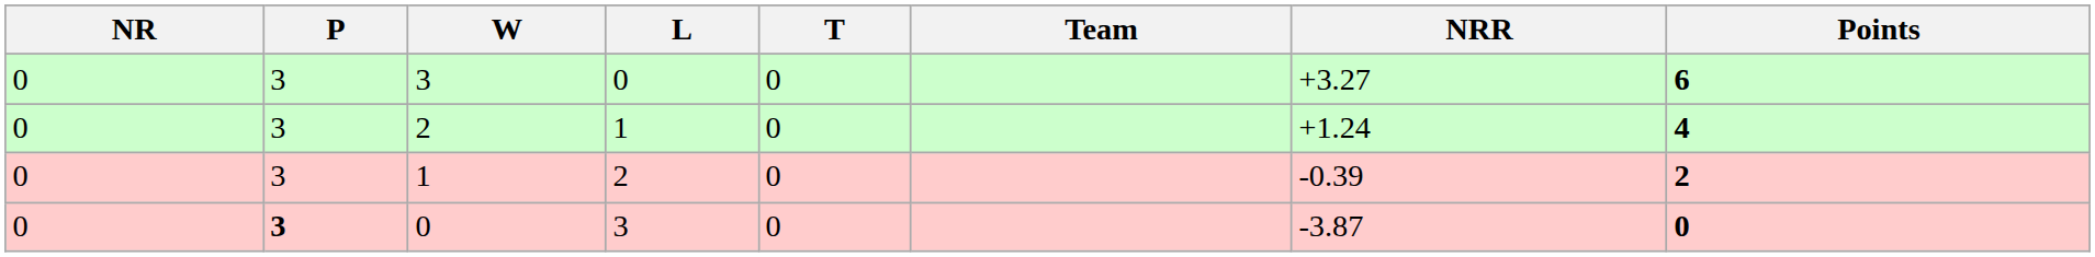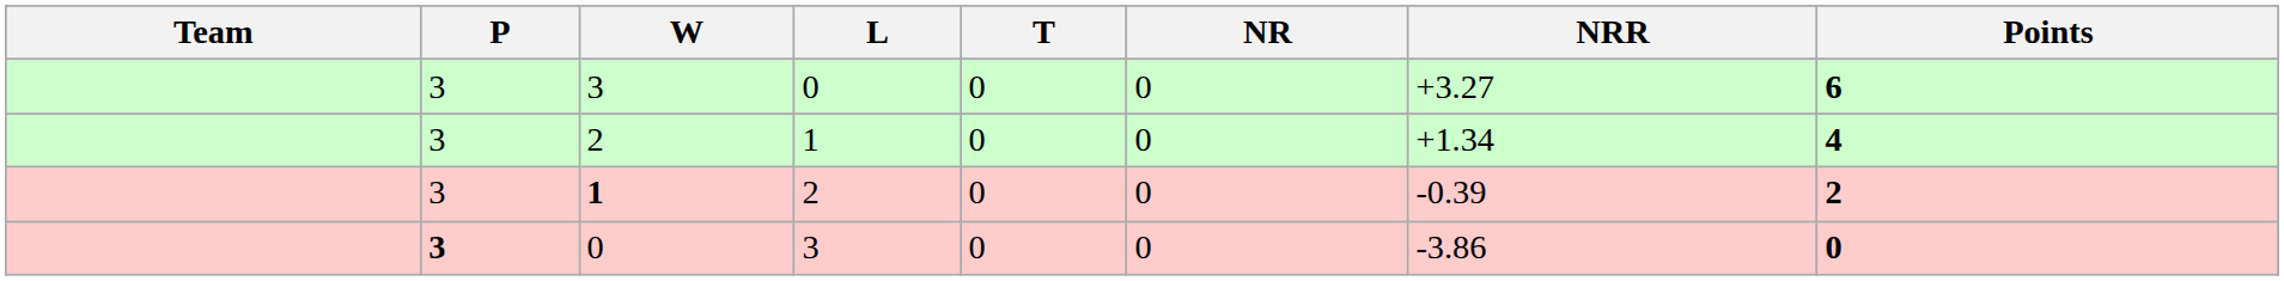columns swapped: Team <-> NR
row 3 | NRR: +1.24 -> +1.34
row 4 | W: normal -> bold
row 5 | NRR: -3.87 -> -3.86
